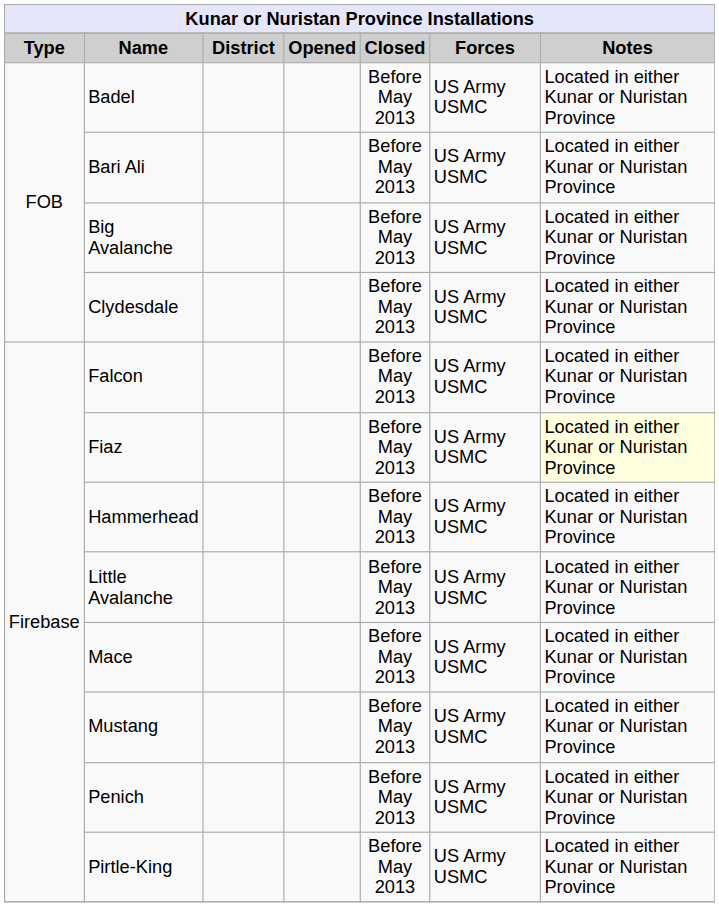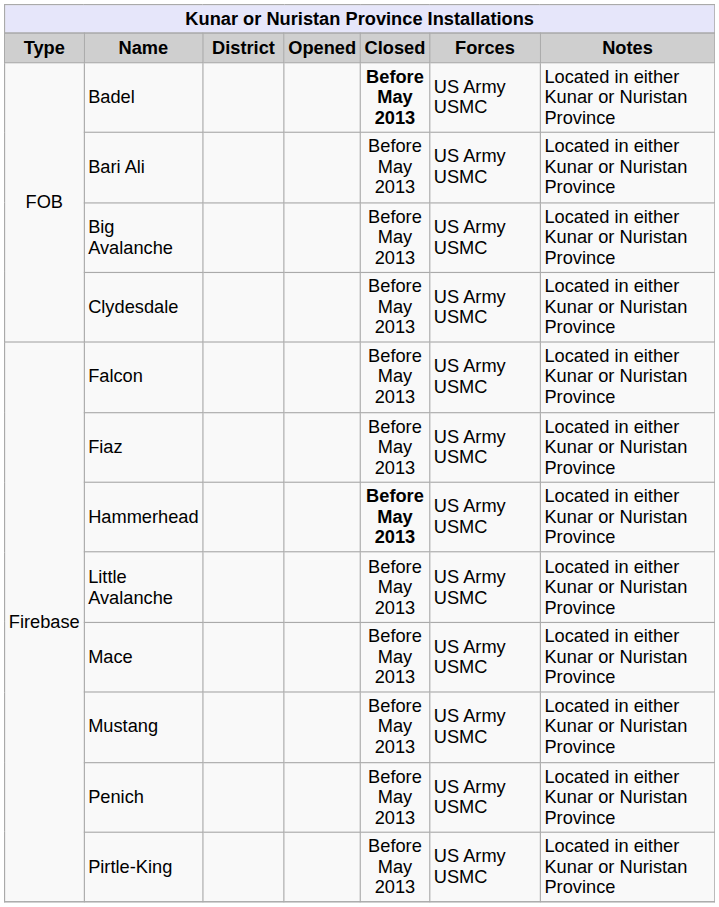Badel | Closed: normal -> bold
Fiaz | Notes: lightyellow background -> no background
Hammerhead | Closed: normal -> bold
